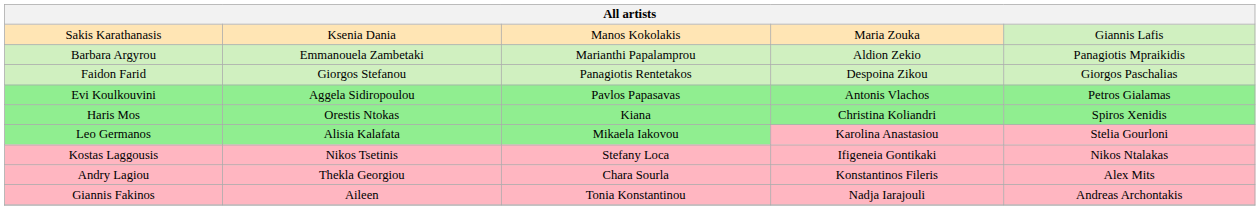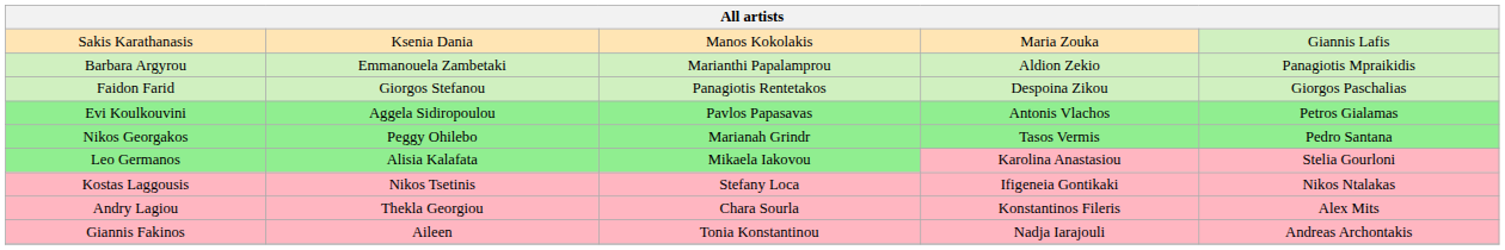+ row: Nikos Georgakos | Peggy Ohilebo | Marianah Grindr | Tasos Vermis | Pedro Santana
- row: Haris Mos | Orestis Ntokas | Kiana | Christina Koliandri | Spiros Xenidis
